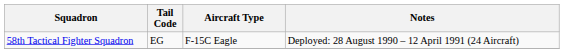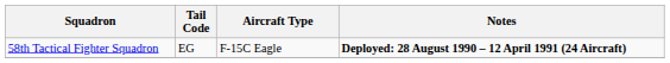58th Tactical Fighter Squadron | Notes: normal -> bold
